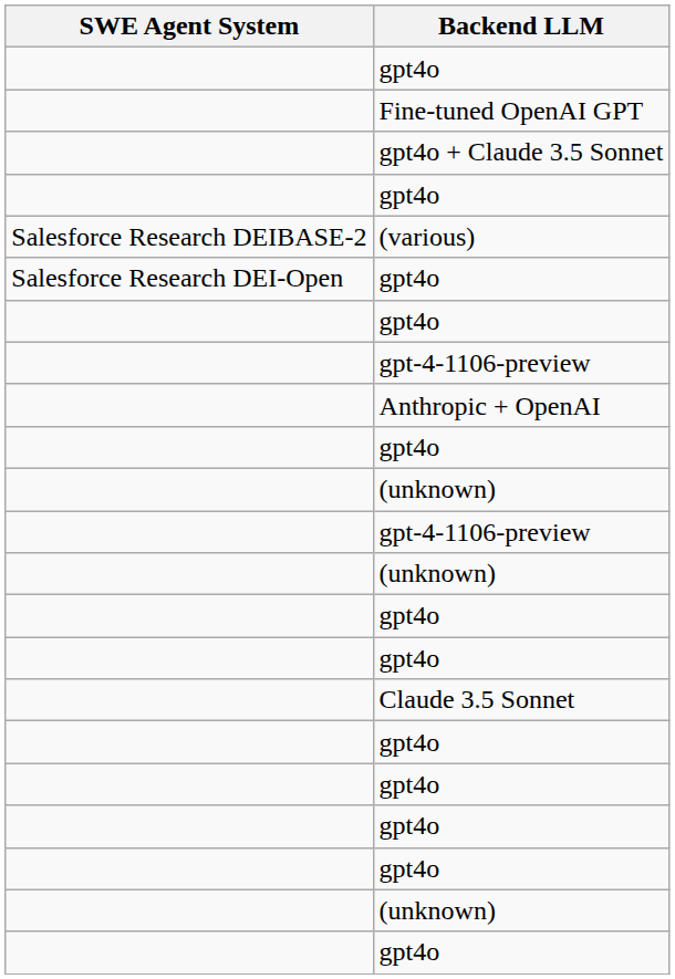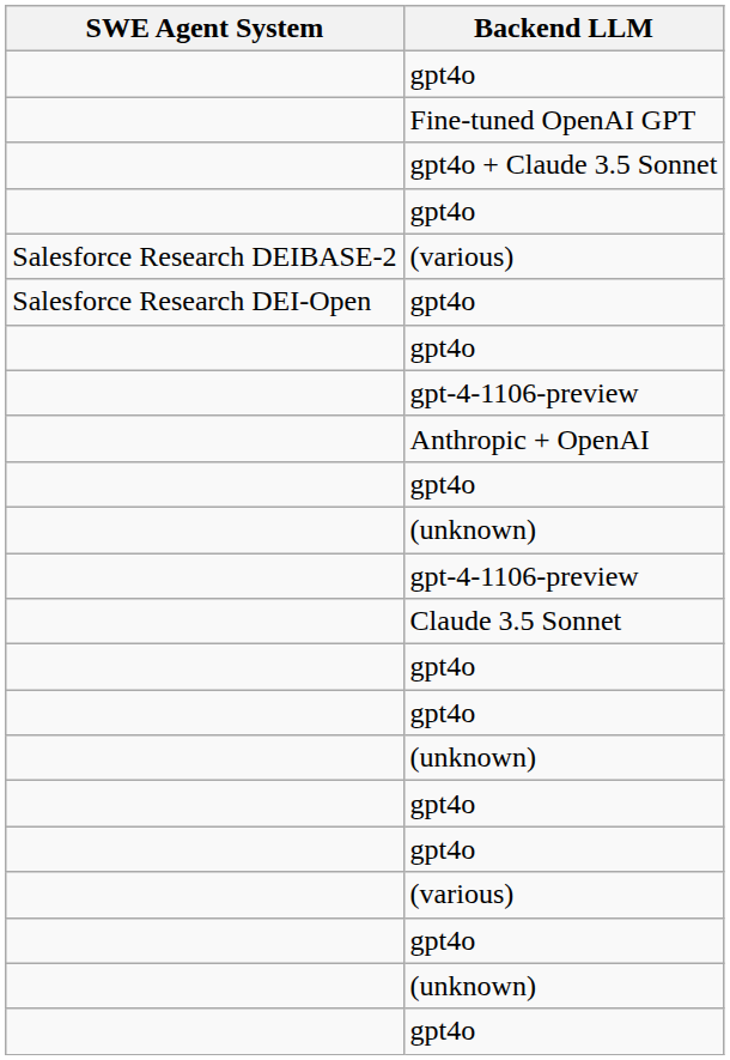row 14 | Backend LLM: (unknown) -> Claude 3.5 Sonnet
row 17 | Backend LLM: Claude 3.5 Sonnet -> (unknown)
row 20 | Backend LLM: gpt4o -> (various)
